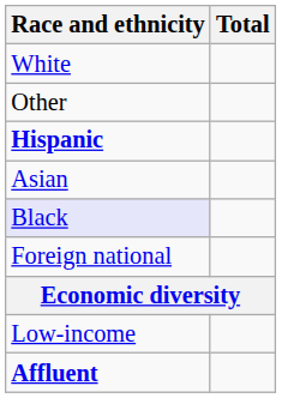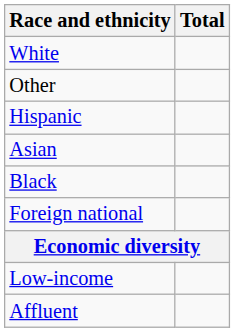Hispanic | Race and ethnicity: bold -> normal
Black | Race and ethnicity: lavender background -> no background
Affluent | Race and ethnicity: bold -> normal
